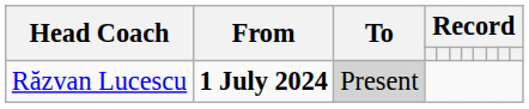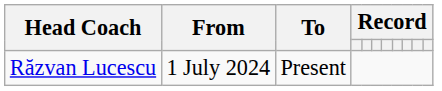Răzvan Lucescu | From: bold -> normal
Răzvan Lucescu | To: lightgrey background -> no background
